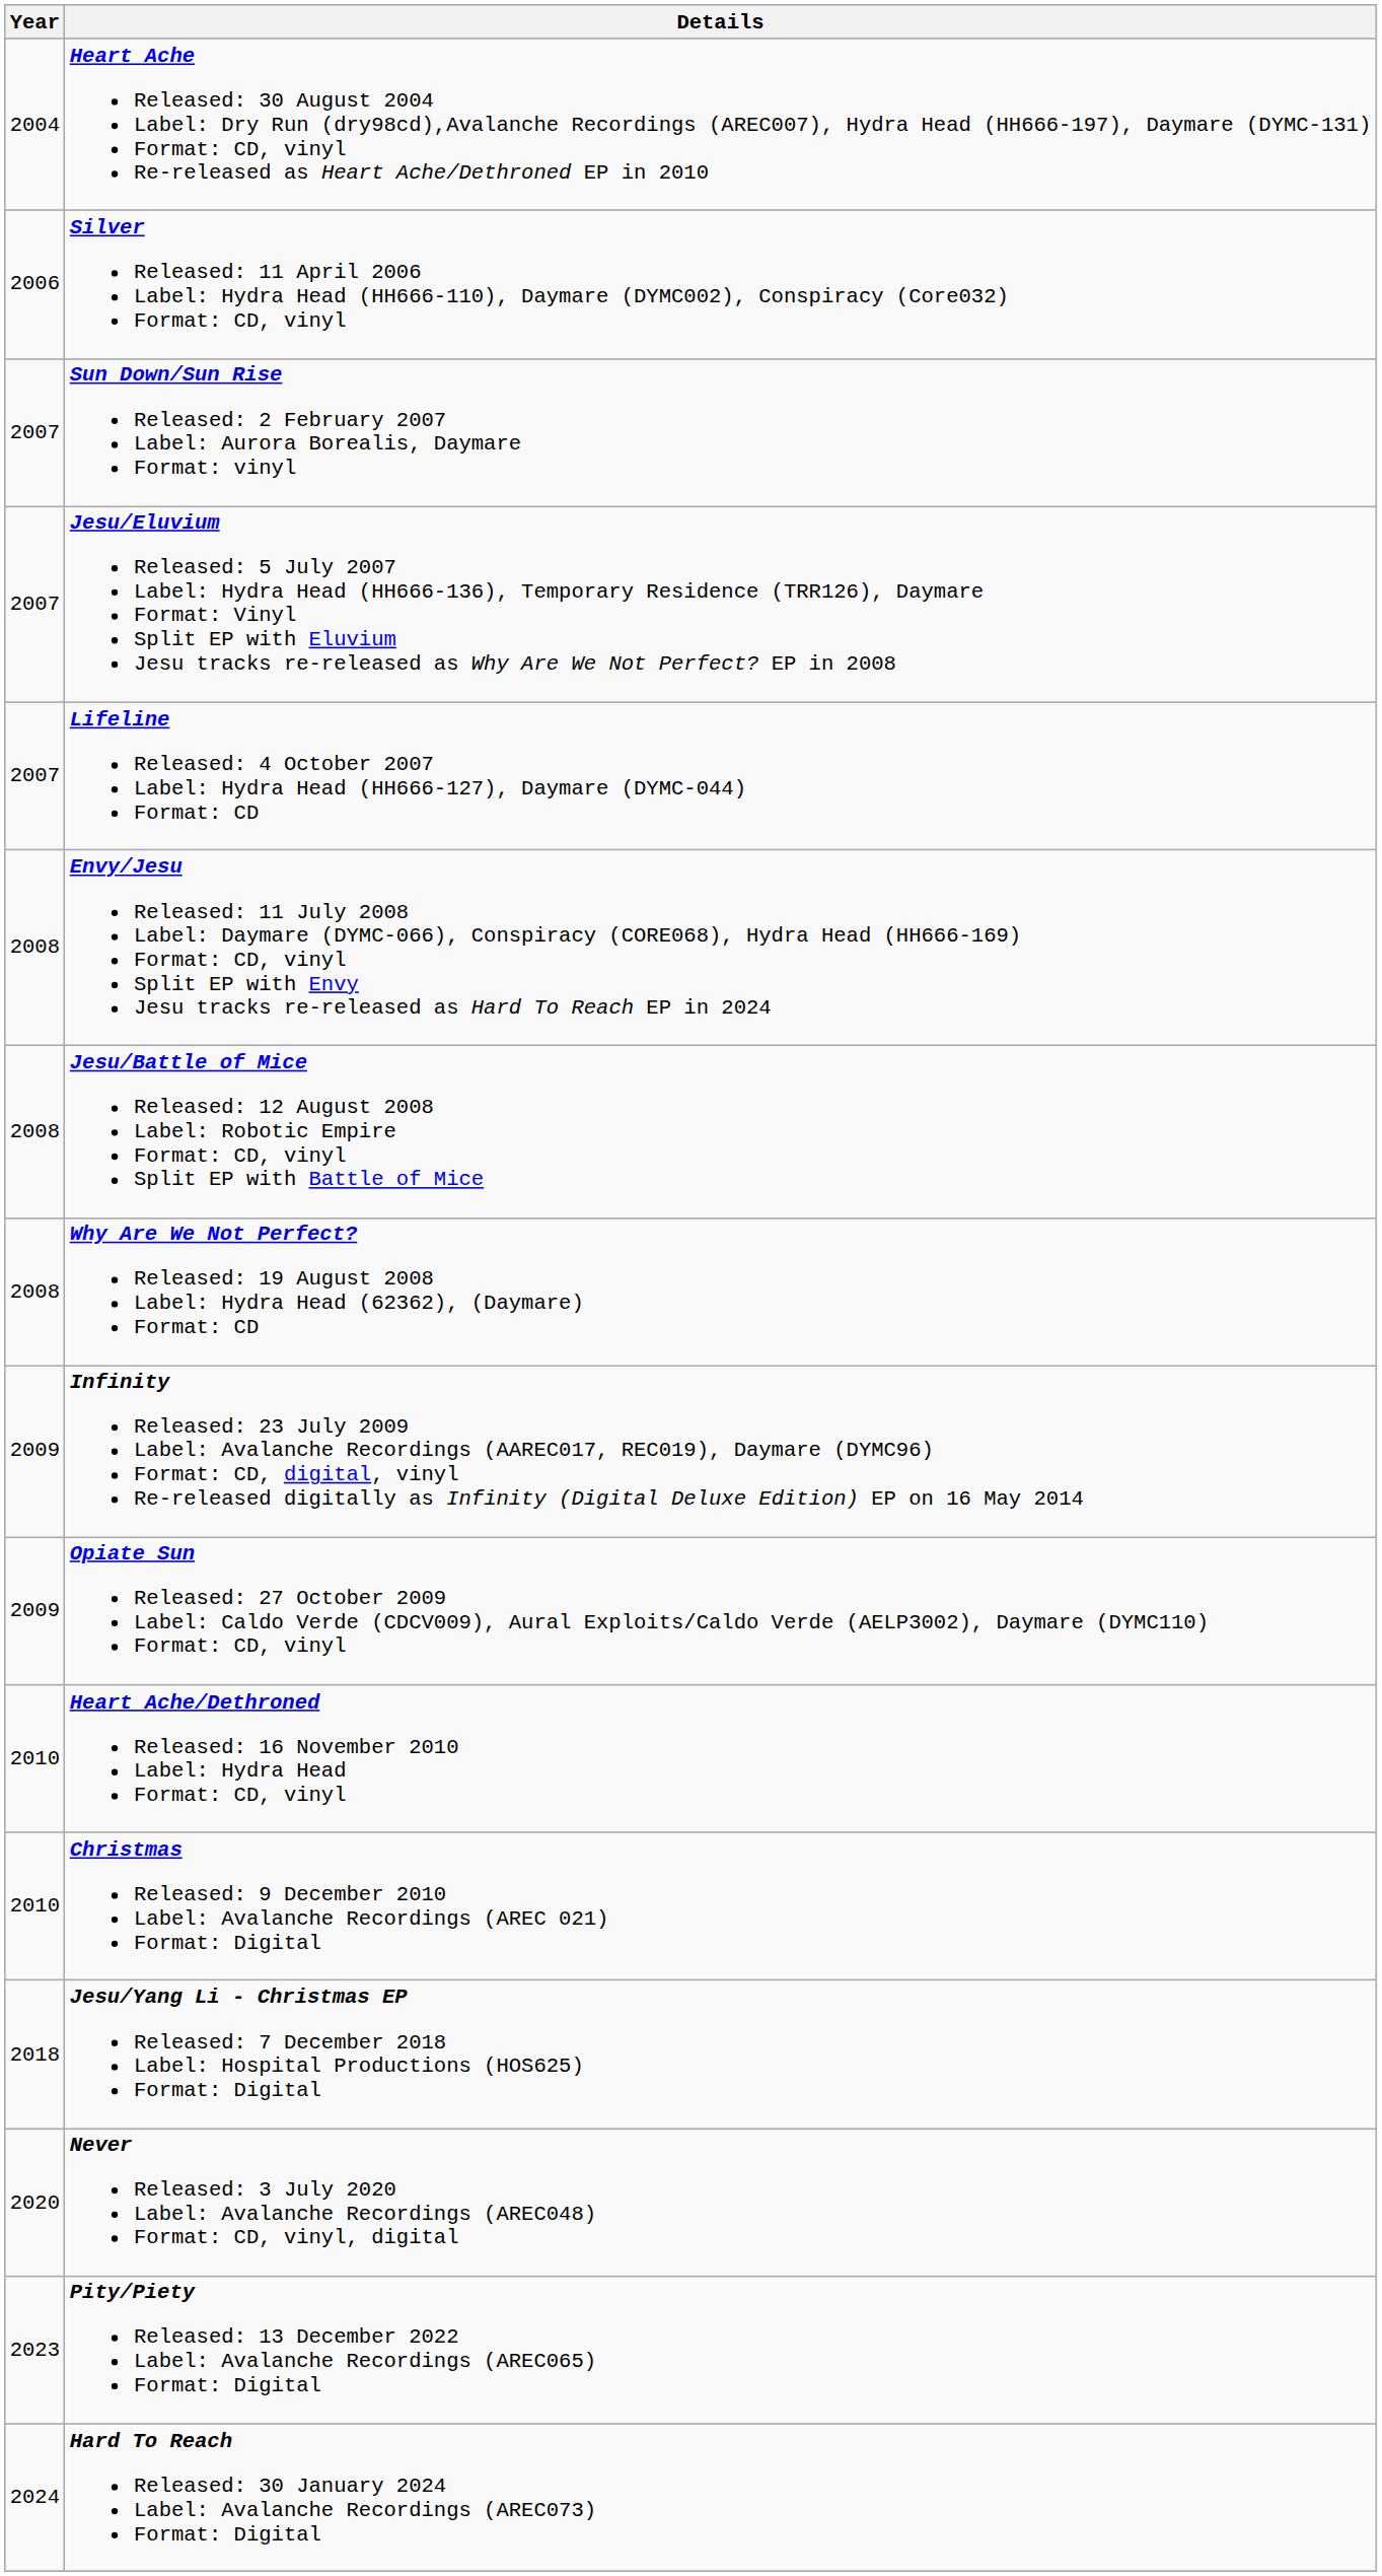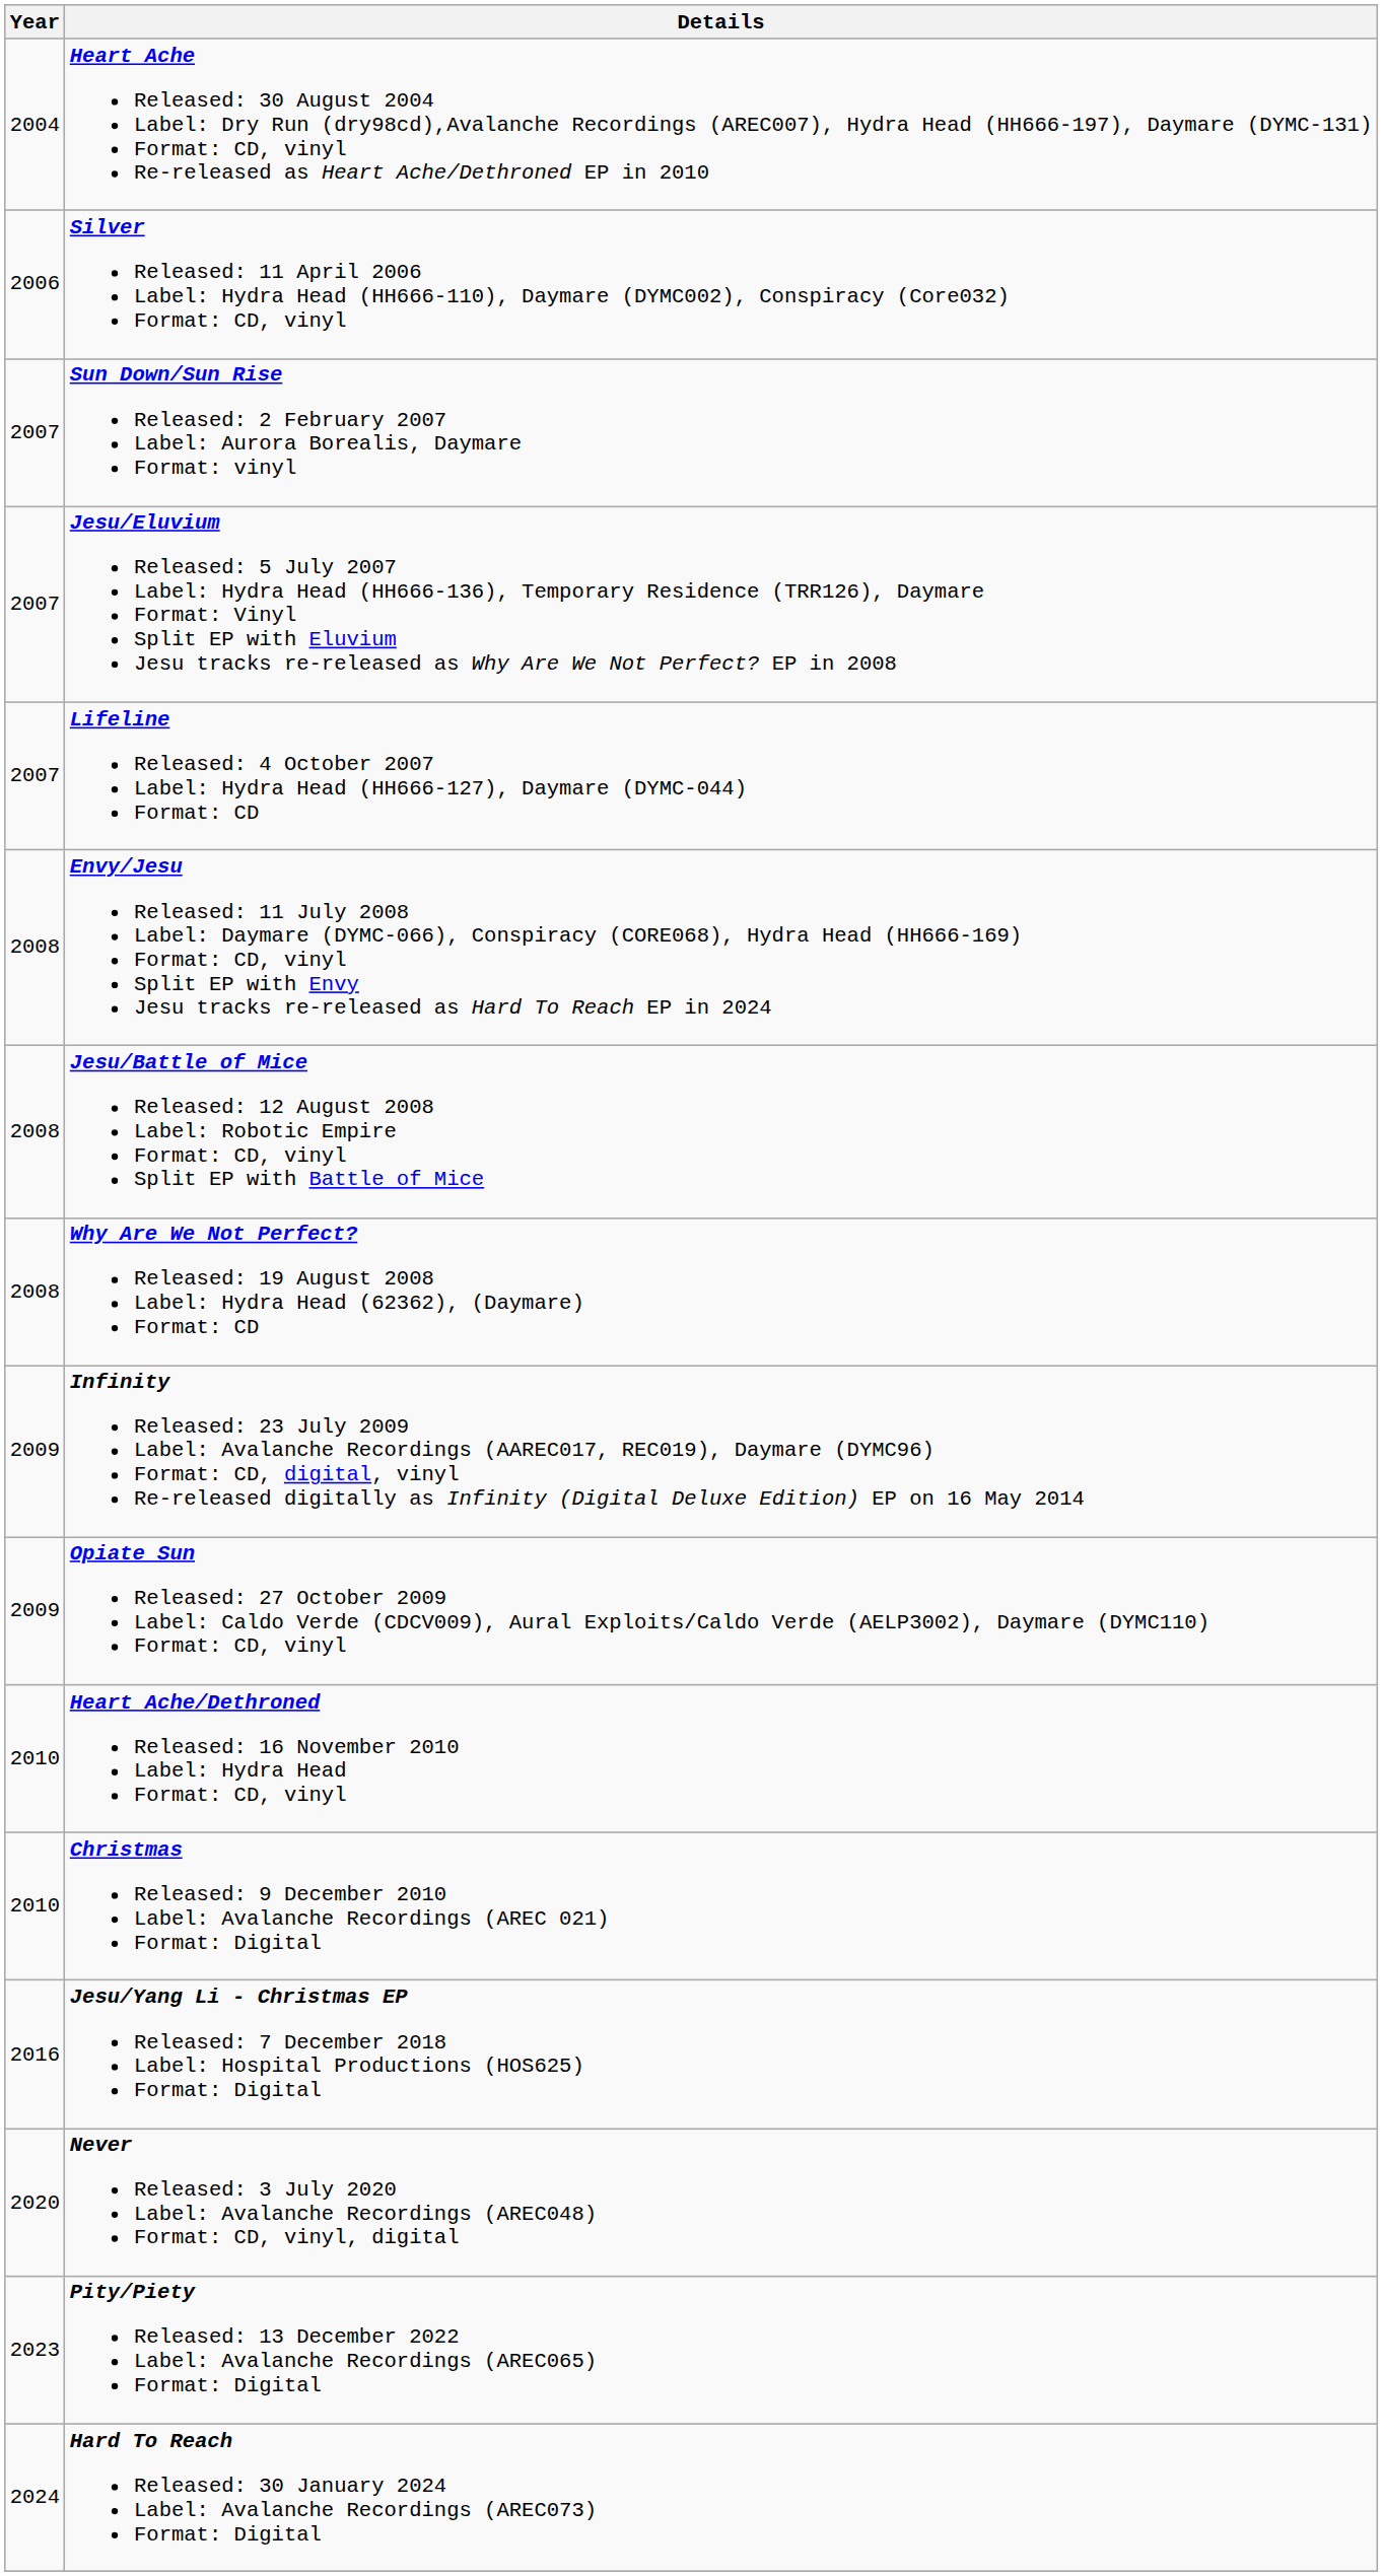row 14 | Year: 2018 -> 2016
